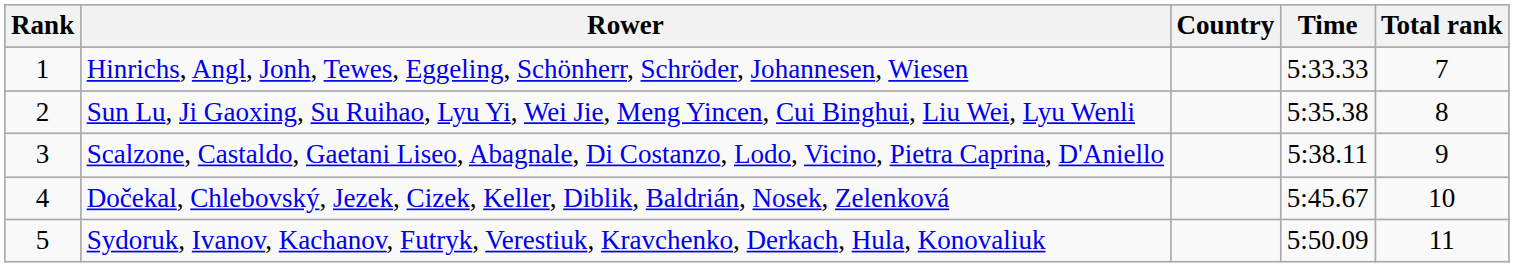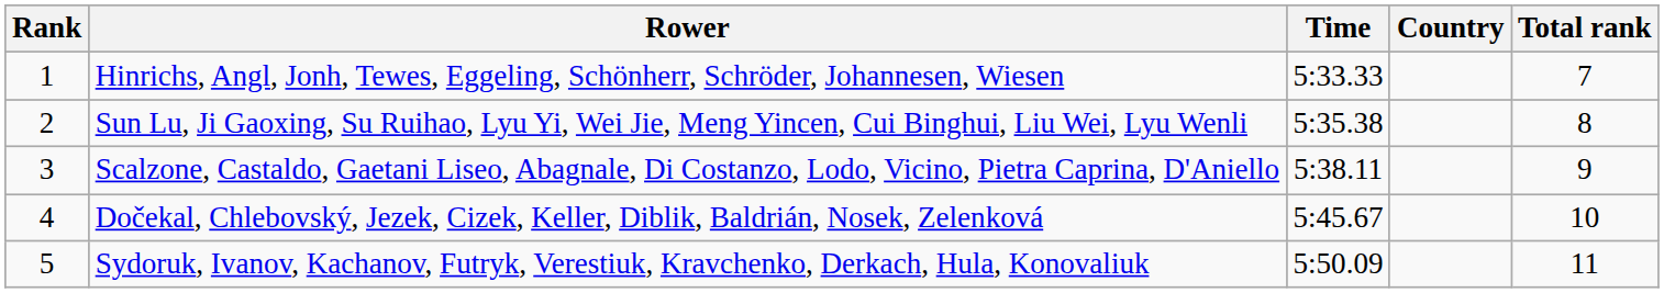columns swapped: Country <-> Time
